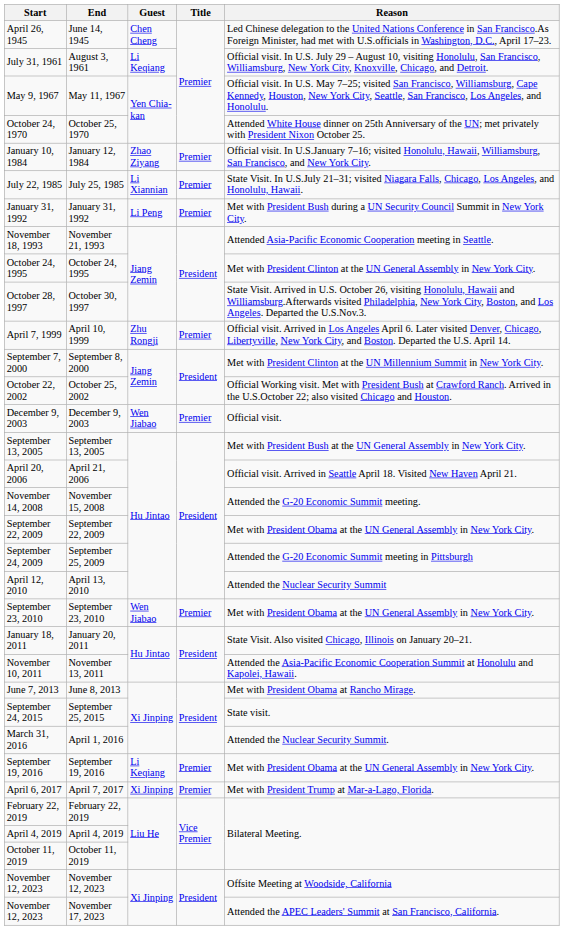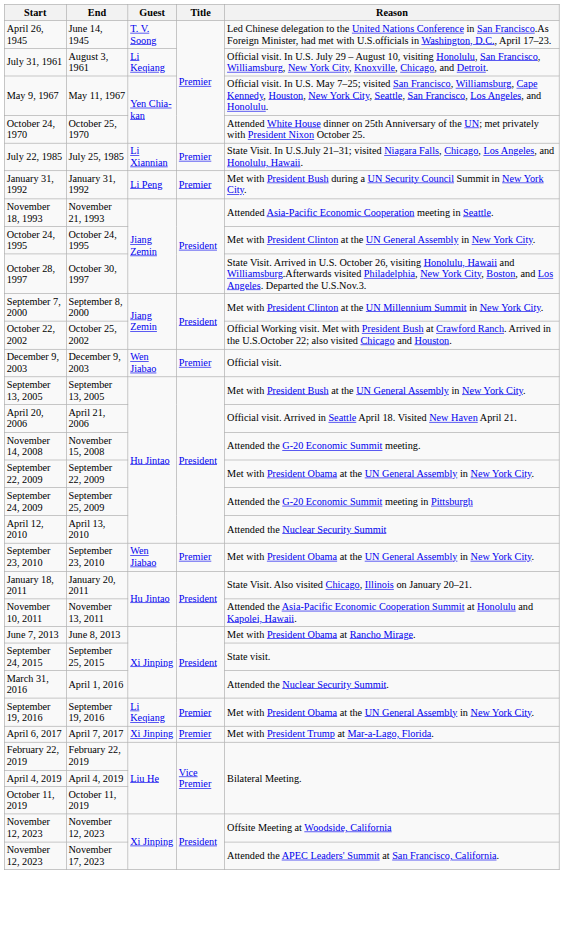June 14, 1945 | Guest: Chen Cheng -> T. V. Soong
- row: January 10, 1984 | January 12, 1984 | Zhao Ziyang | Premier | Official visit. In U.S.January 7–16; visited Honolulu, Hawaii, Williamsburg, San Francisco, and New York City.
- row: April 7, 1999 | April 10, 1999 | Zhu Rongji | Premier | Official visit. Arrived in Los Angeles April 6. Later visited Denver, Chicago, Libertyville, New York City, and Boston. Departed the U.S. April 14.
